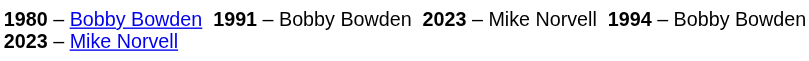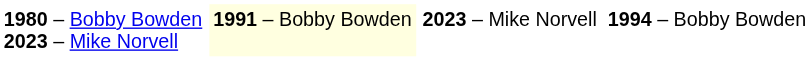1980 – Bobby Bowden 2023 – Mike Norvell | column 2: no background -> lightyellow background
